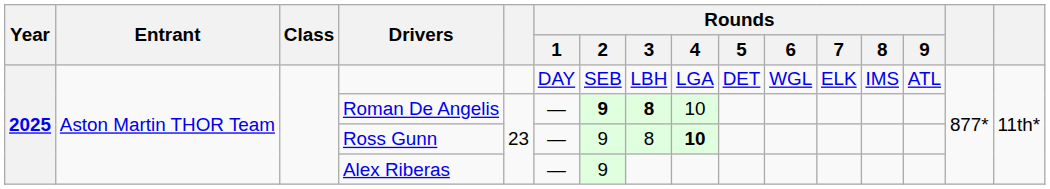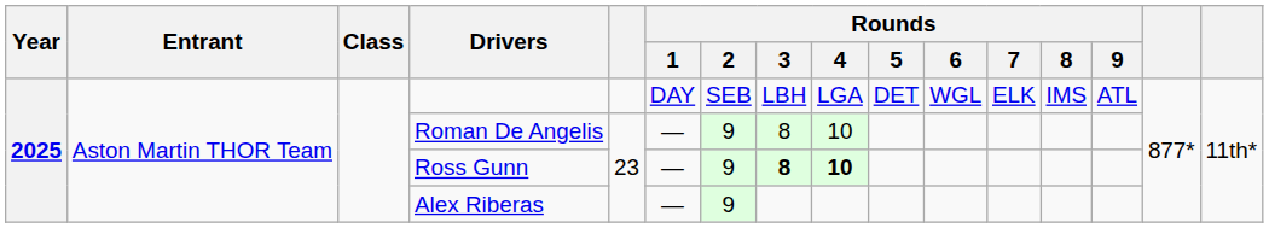Roman De Angelis | Rounds / 2: bold -> normal
Roman De Angelis | Rounds / 3: bold -> normal
Ross Gunn | Rounds / 3: normal -> bold
